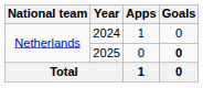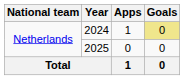2024 | Goals: no background -> khaki background
2025 | Goals: bold -> normal
